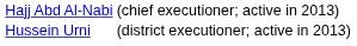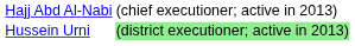Hussein Urni | column 2: no background -> lightgreen background
